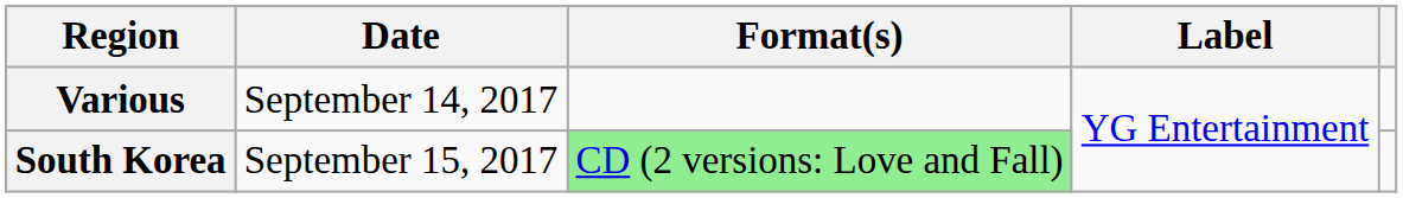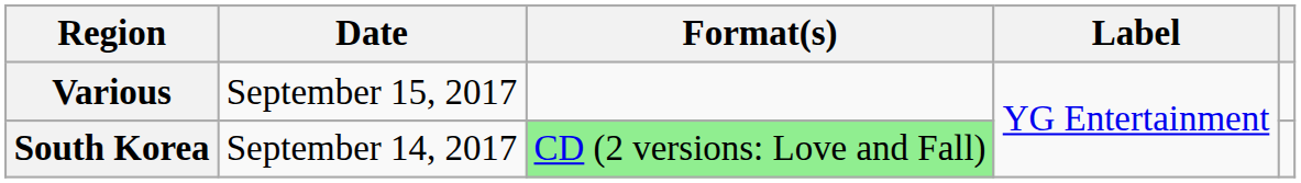Various | Date: September 14, 2017 -> September 15, 2017
South Korea | Date: September 15, 2017 -> September 14, 2017
